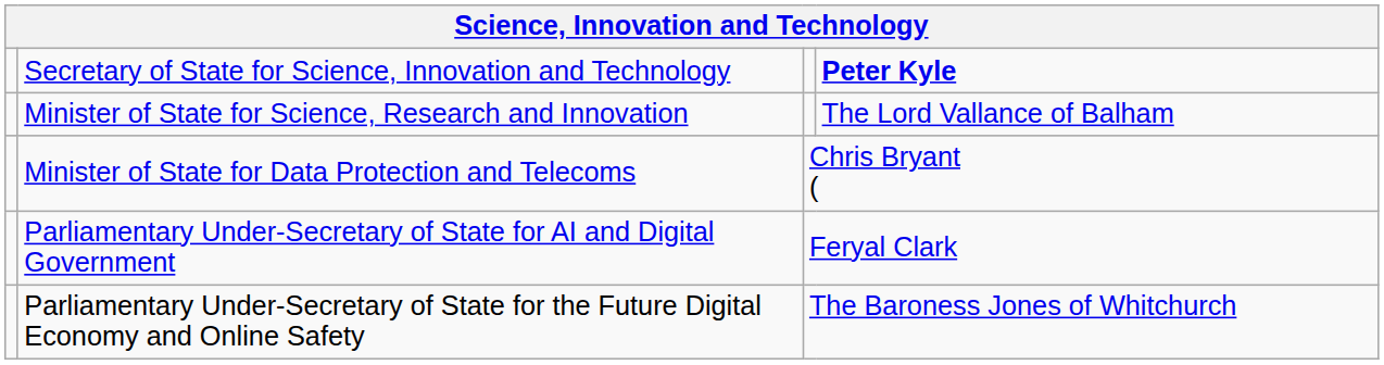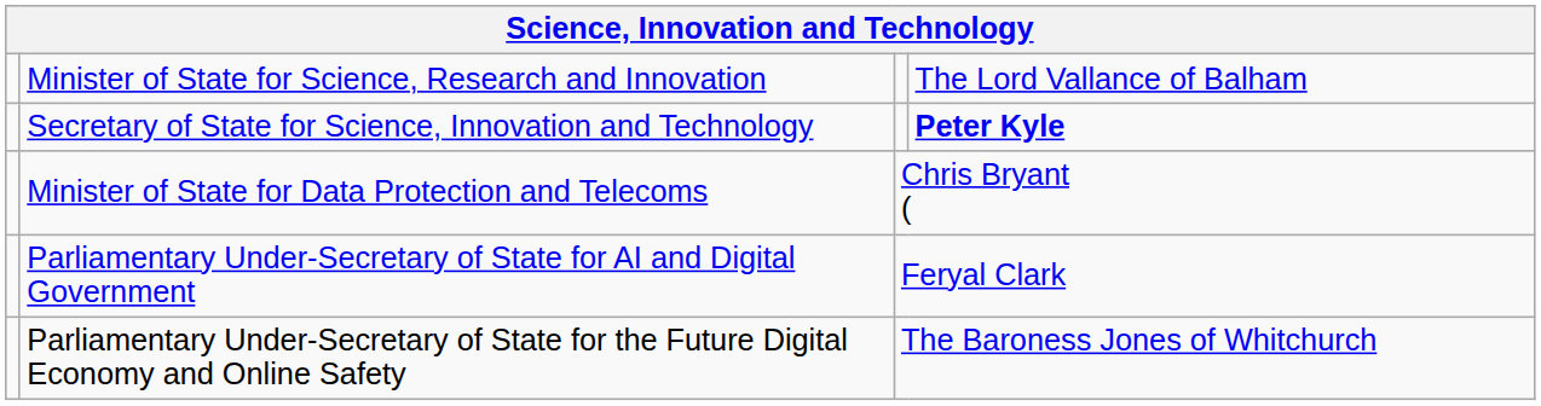rows swapped: Secretary of State for Science, Innovation and Technology <-> Minister of State for Science, Research and Innovation
